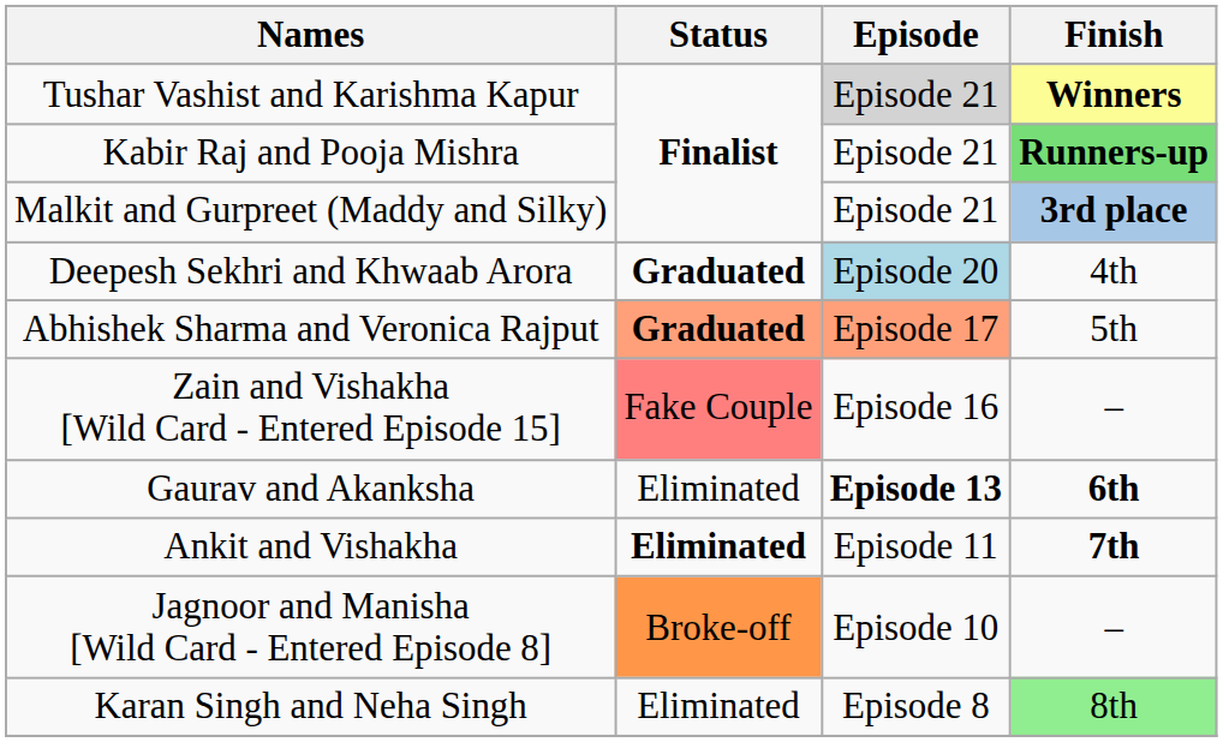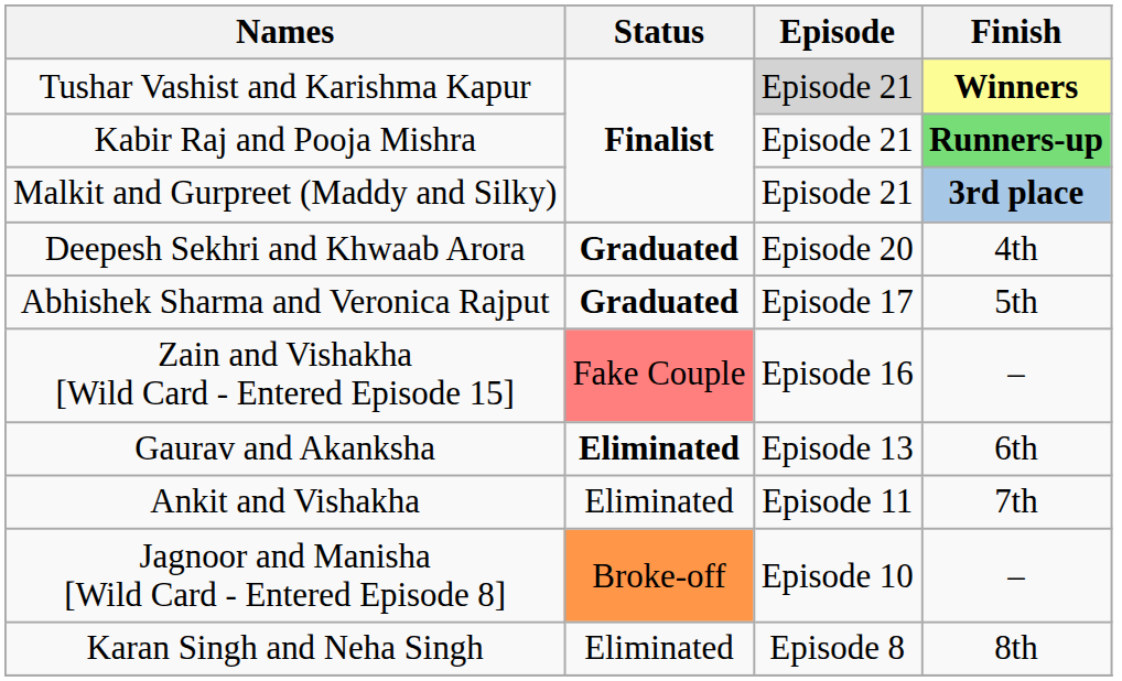Deepesh Sekhri and Khwaab Arora | Episode: lightblue background -> no background
Abhishek Sharma and Veronica Rajput | Status: lightsalmon background -> no background
Abhishek Sharma and Veronica Rajput | Episode: lightsalmon background -> no background
Gaurav and Akanksha | Status: normal -> bold
Gaurav and Akanksha | Episode: bold -> normal
Gaurav and Akanksha | Finish: bold -> normal
Ankit and Vishakha | Status: bold -> normal
Ankit and Vishakha | Finish: bold -> normal
Karan Singh and Neha Singh | Finish: lightgreen background -> no background
